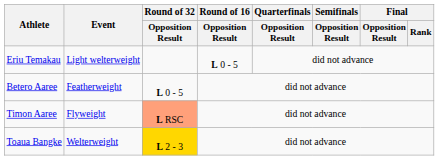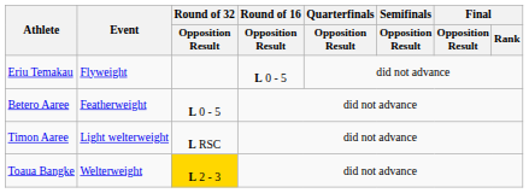Eriu Temakau | Event: Light welterweight -> Flyweight
Timon Aaree | Event: Flyweight -> Light welterweight
Timon Aaree | Round of 32 / Opposition Result: lightsalmon background -> no background
